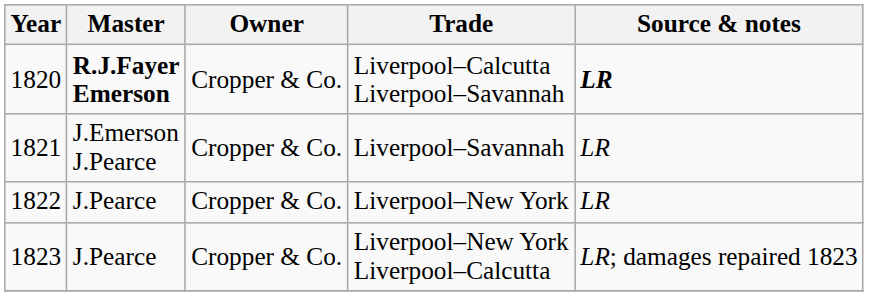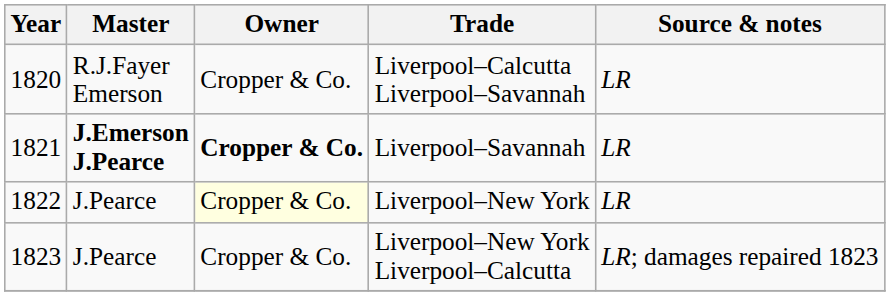Liverpool–Calcutta Liverpool–Savannah | Master: bold -> normal
Liverpool–Calcutta Liverpool–Savannah | Source & notes: bold -> normal
Liverpool–Savannah | Master: normal -> bold
Liverpool–Savannah | Owner: normal -> bold
Liverpool–New York | Owner: no background -> lightyellow background
